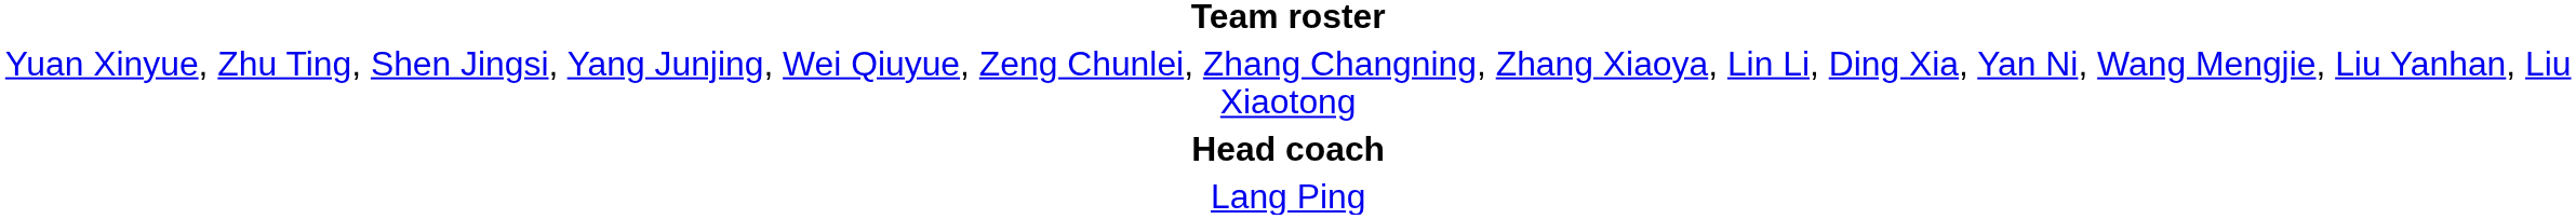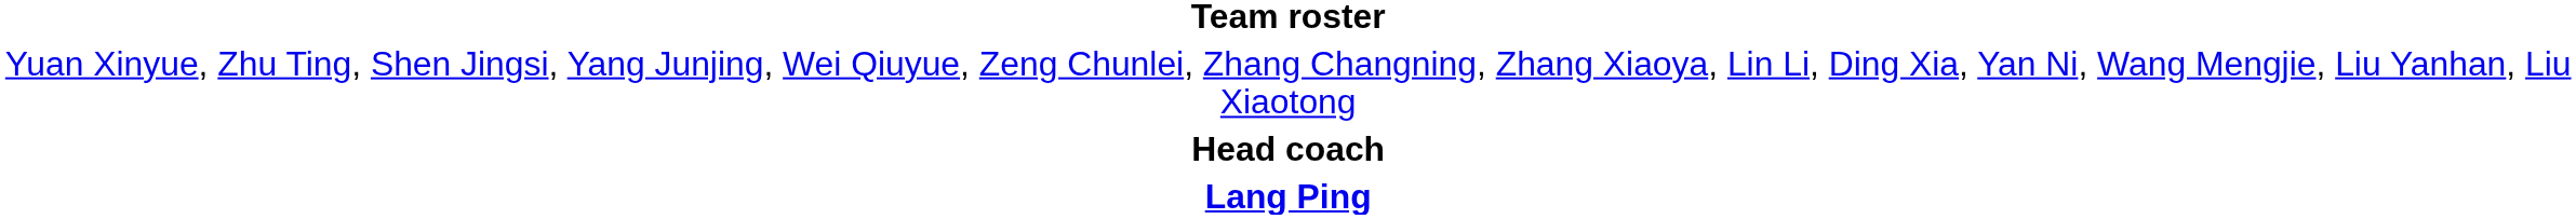row 4 | column 1: normal -> bold
